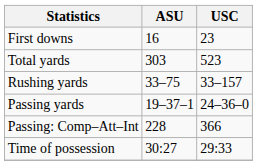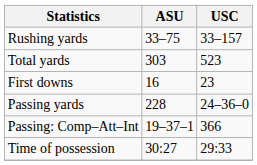rows swapped: First downs <-> Rushing yards
Passing yards | ASU: 19–37–1 -> 228
Passing: Comp–Att–Int | ASU: 228 -> 19–37–1
